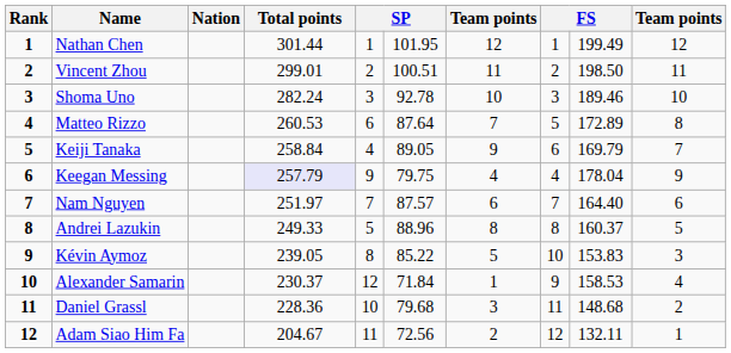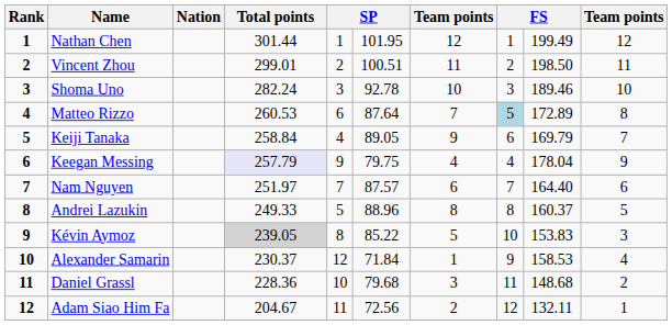Matteo Rizzo | column 8: no background -> lightblue background
Kévin Aymoz | Total points: no background -> lightgrey background
